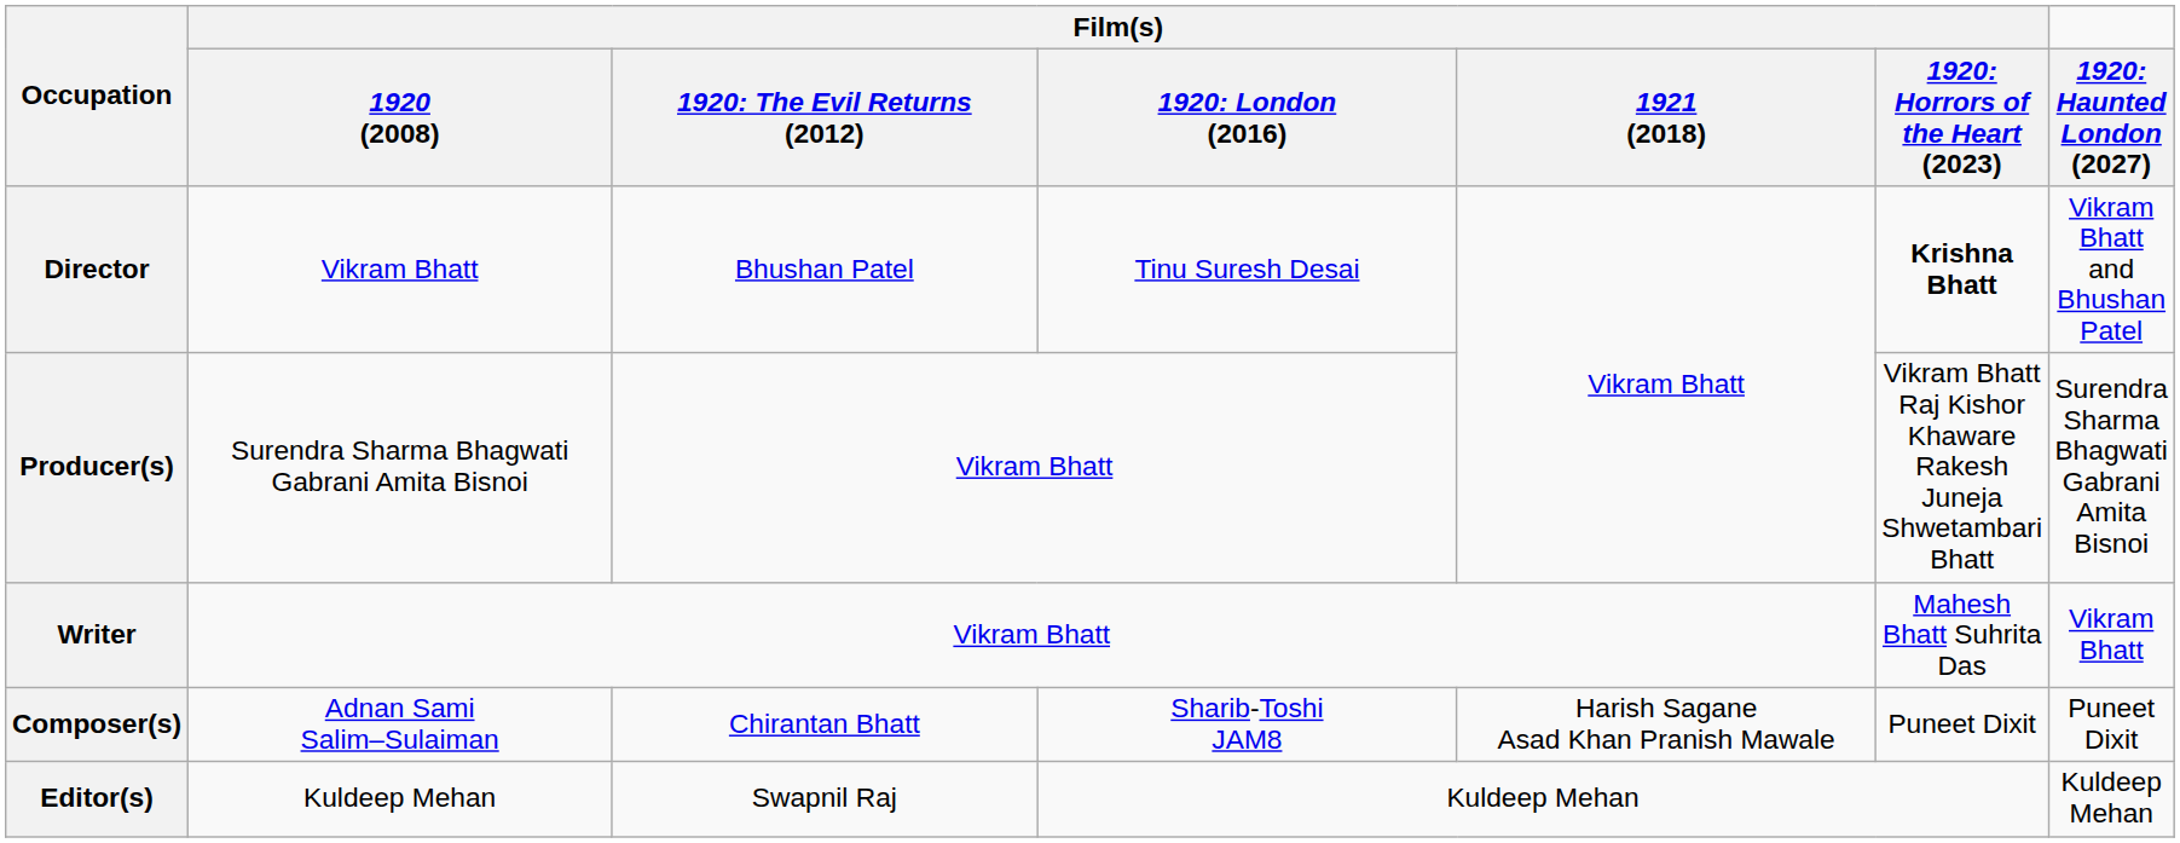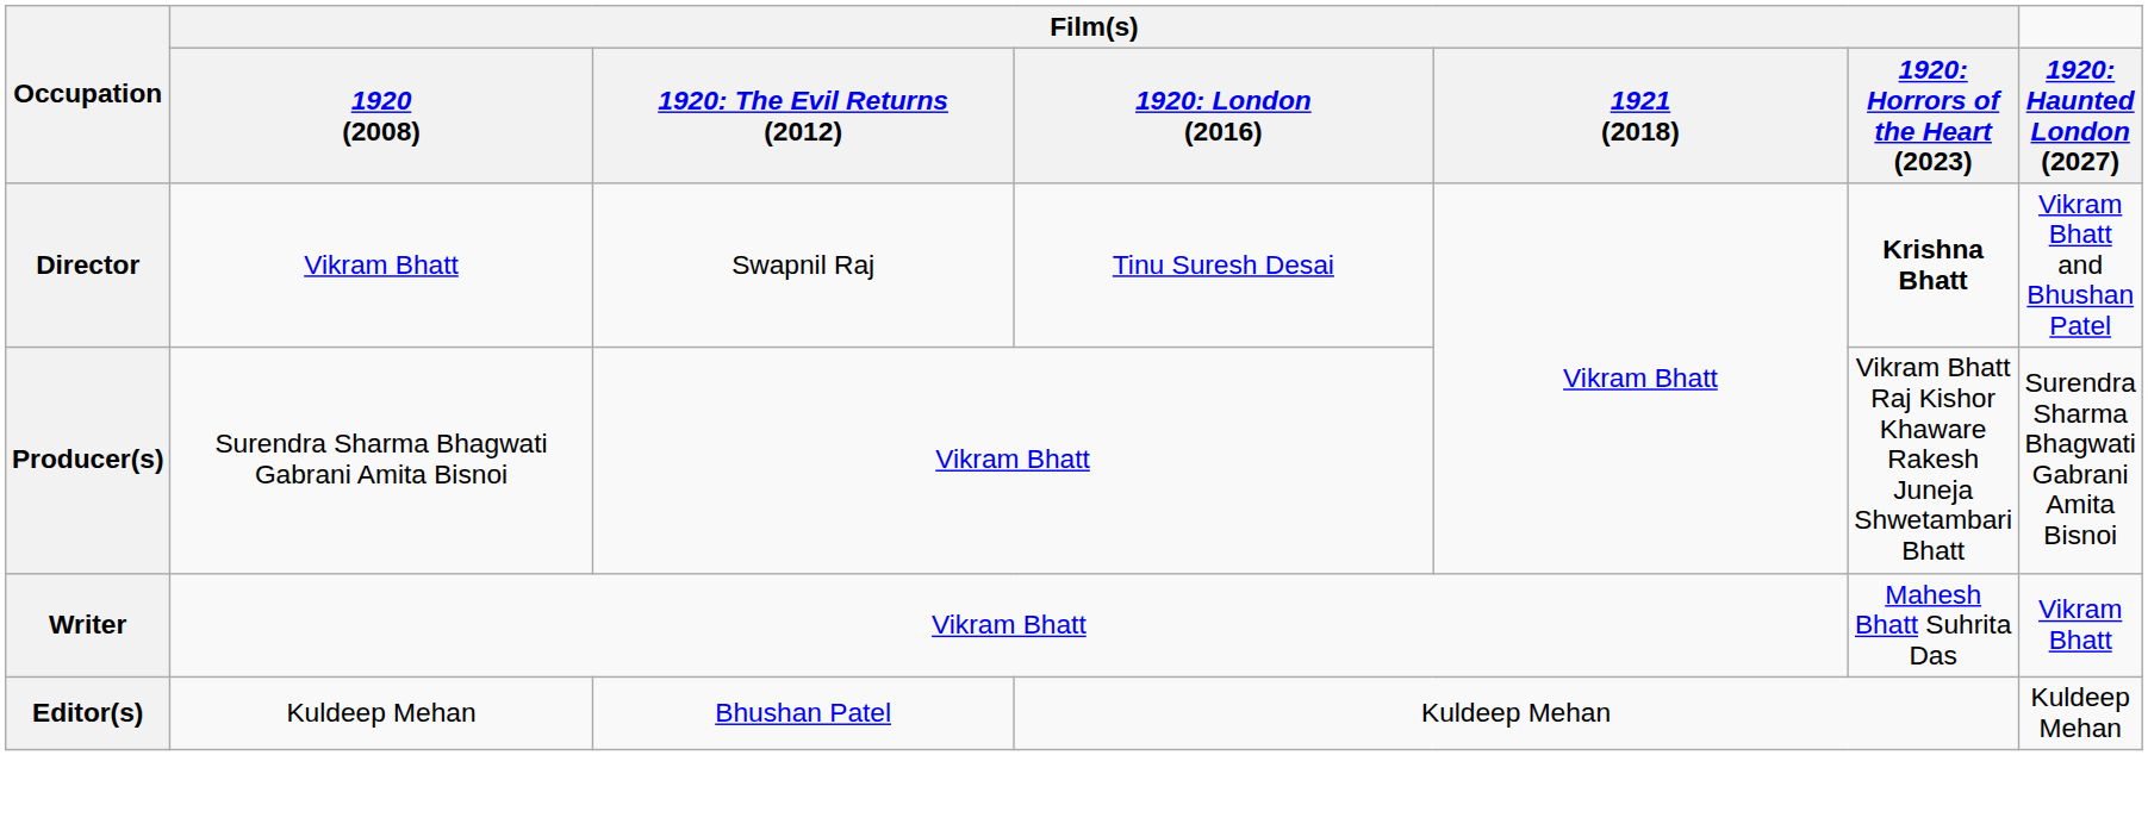Director | column 3: Bhushan Patel -> Swapnil Raj
- row: Composer(s) | Adnan Sami Salim–Sulaiman | Chirantan Bhatt | Sharib-Toshi JAM8 | Harish Sagane Asad Khan Pranish Mawale | Puneet Dixit | Puneet Dixit
Editor(s) | column 3: Swapnil Raj -> Bhushan Patel
